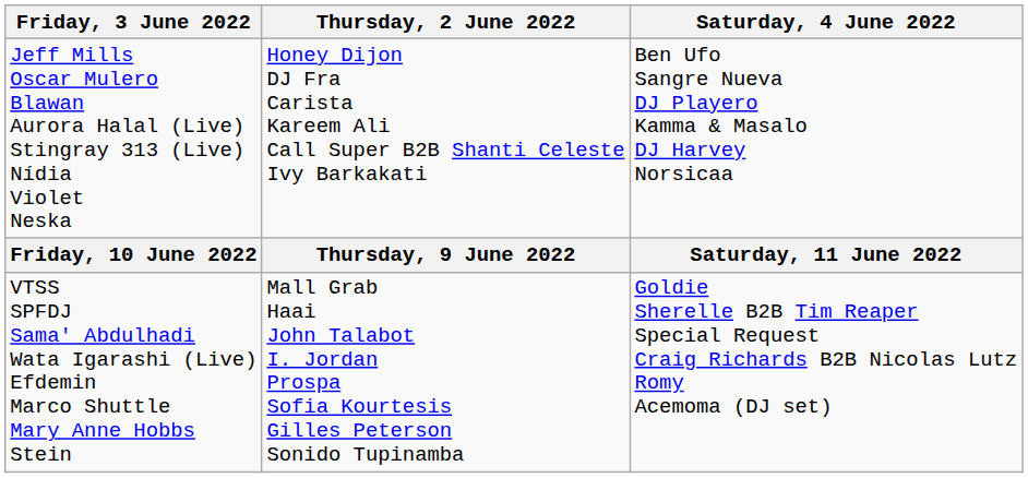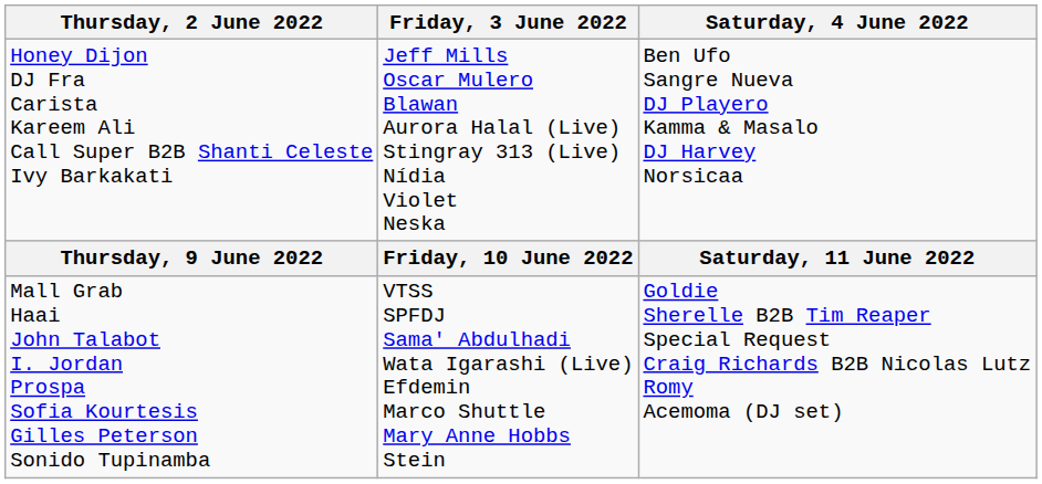columns swapped: Thursday, 2 June 2022 <-> Friday, 3 June 2022
